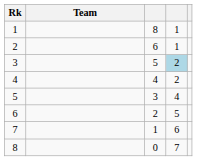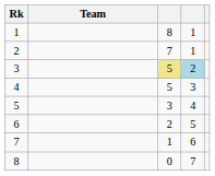row 3 | column 3: 6 -> 7
row 4 | column 3: no background -> khaki background
row 5 | column 3: 4 -> 5
row 5 | column 4: 2 -> 3
